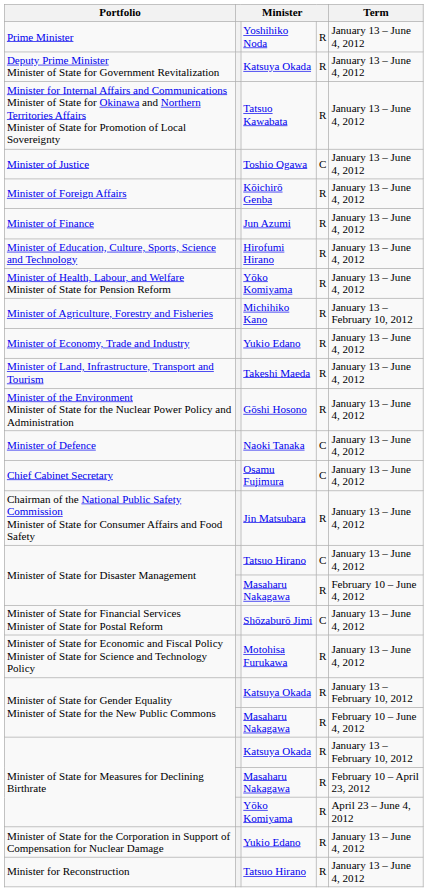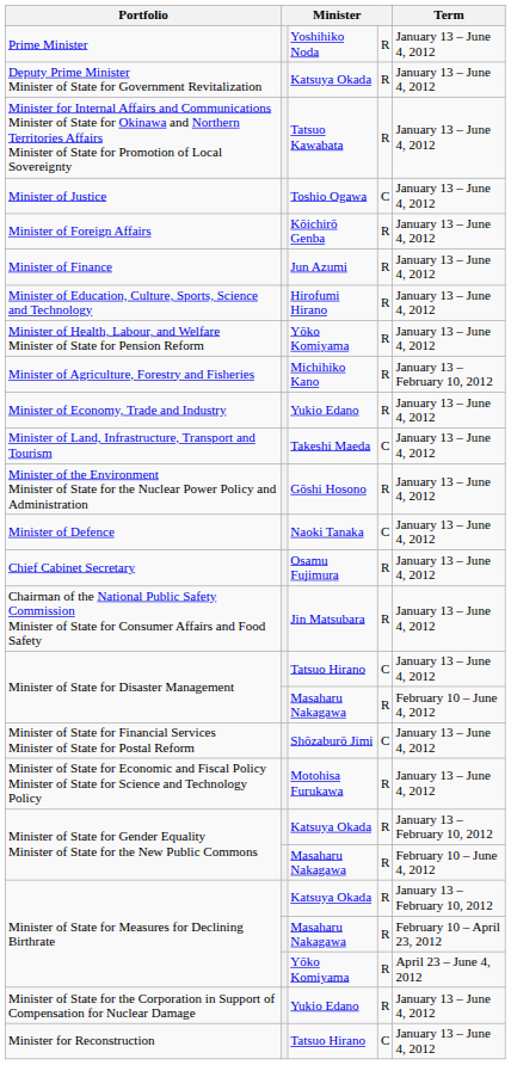Minister of Land, Infrastructure, Transport and Tourism | column 4: R -> C
Chief Cabinet Secretary | column 4: C -> R
Minister for Reconstruction | column 4: R -> C
